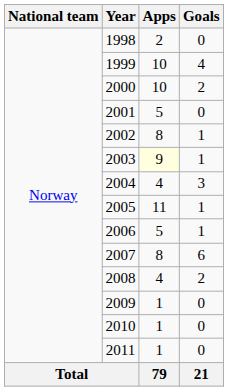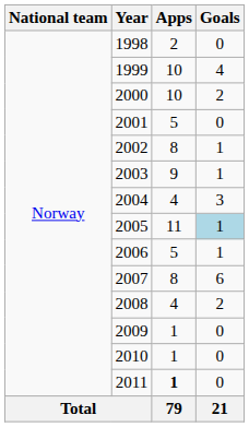2003 | Apps: lightyellow background -> no background
2005 | Goals: no background -> lightblue background
2011 | Apps: normal -> bold
